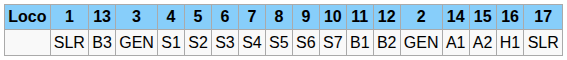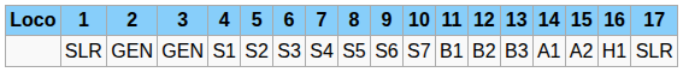columns swapped: 2 <-> 13
